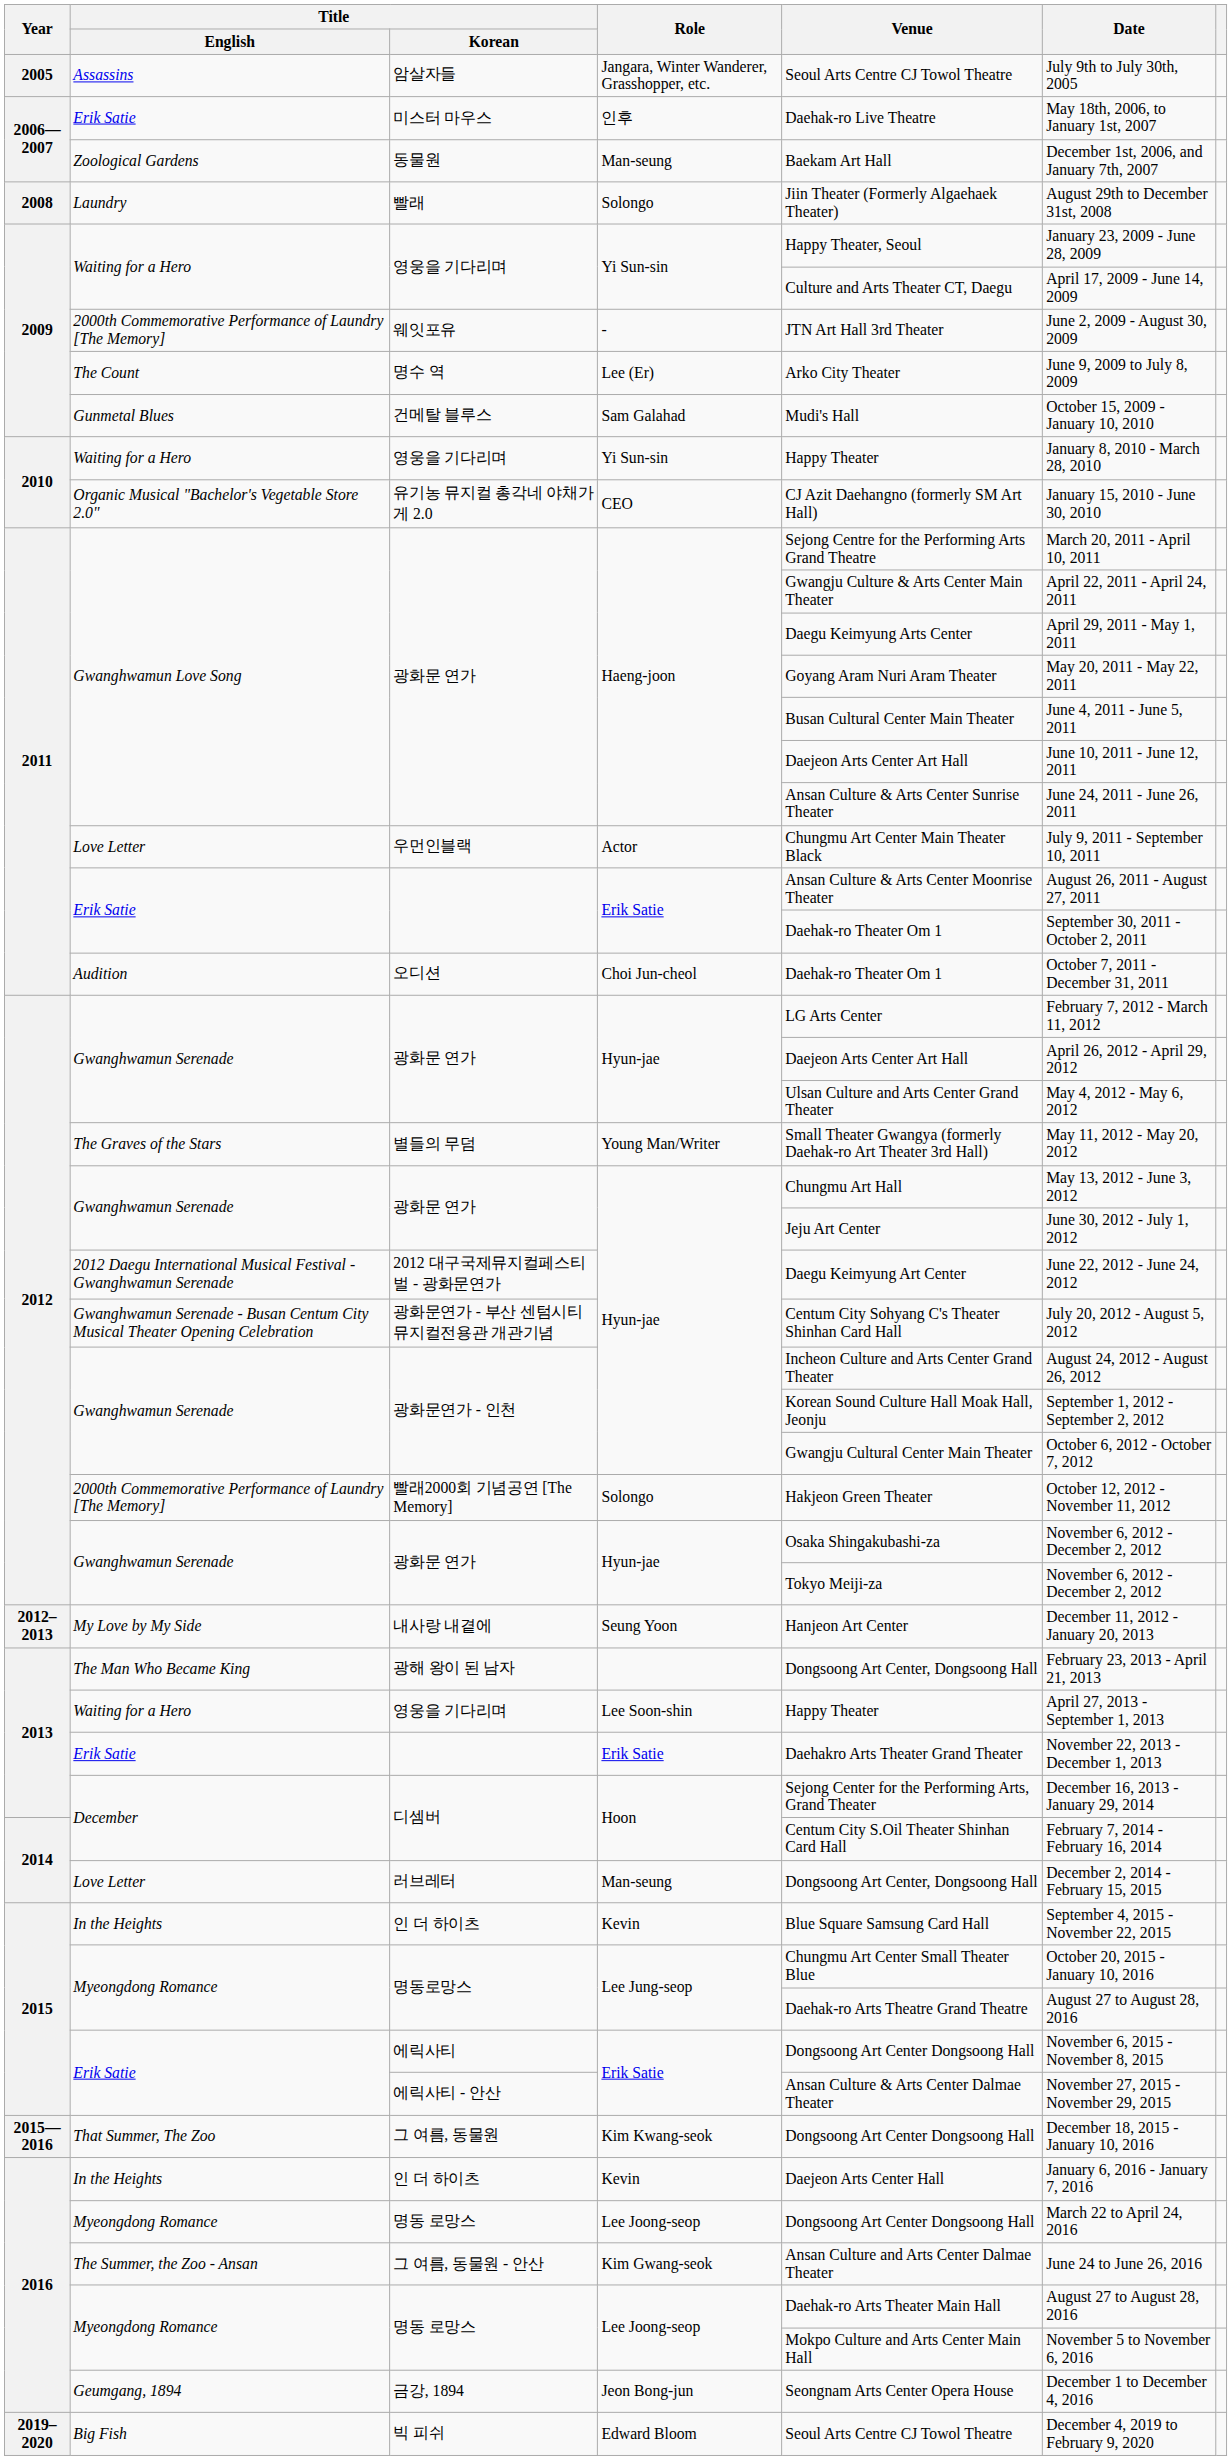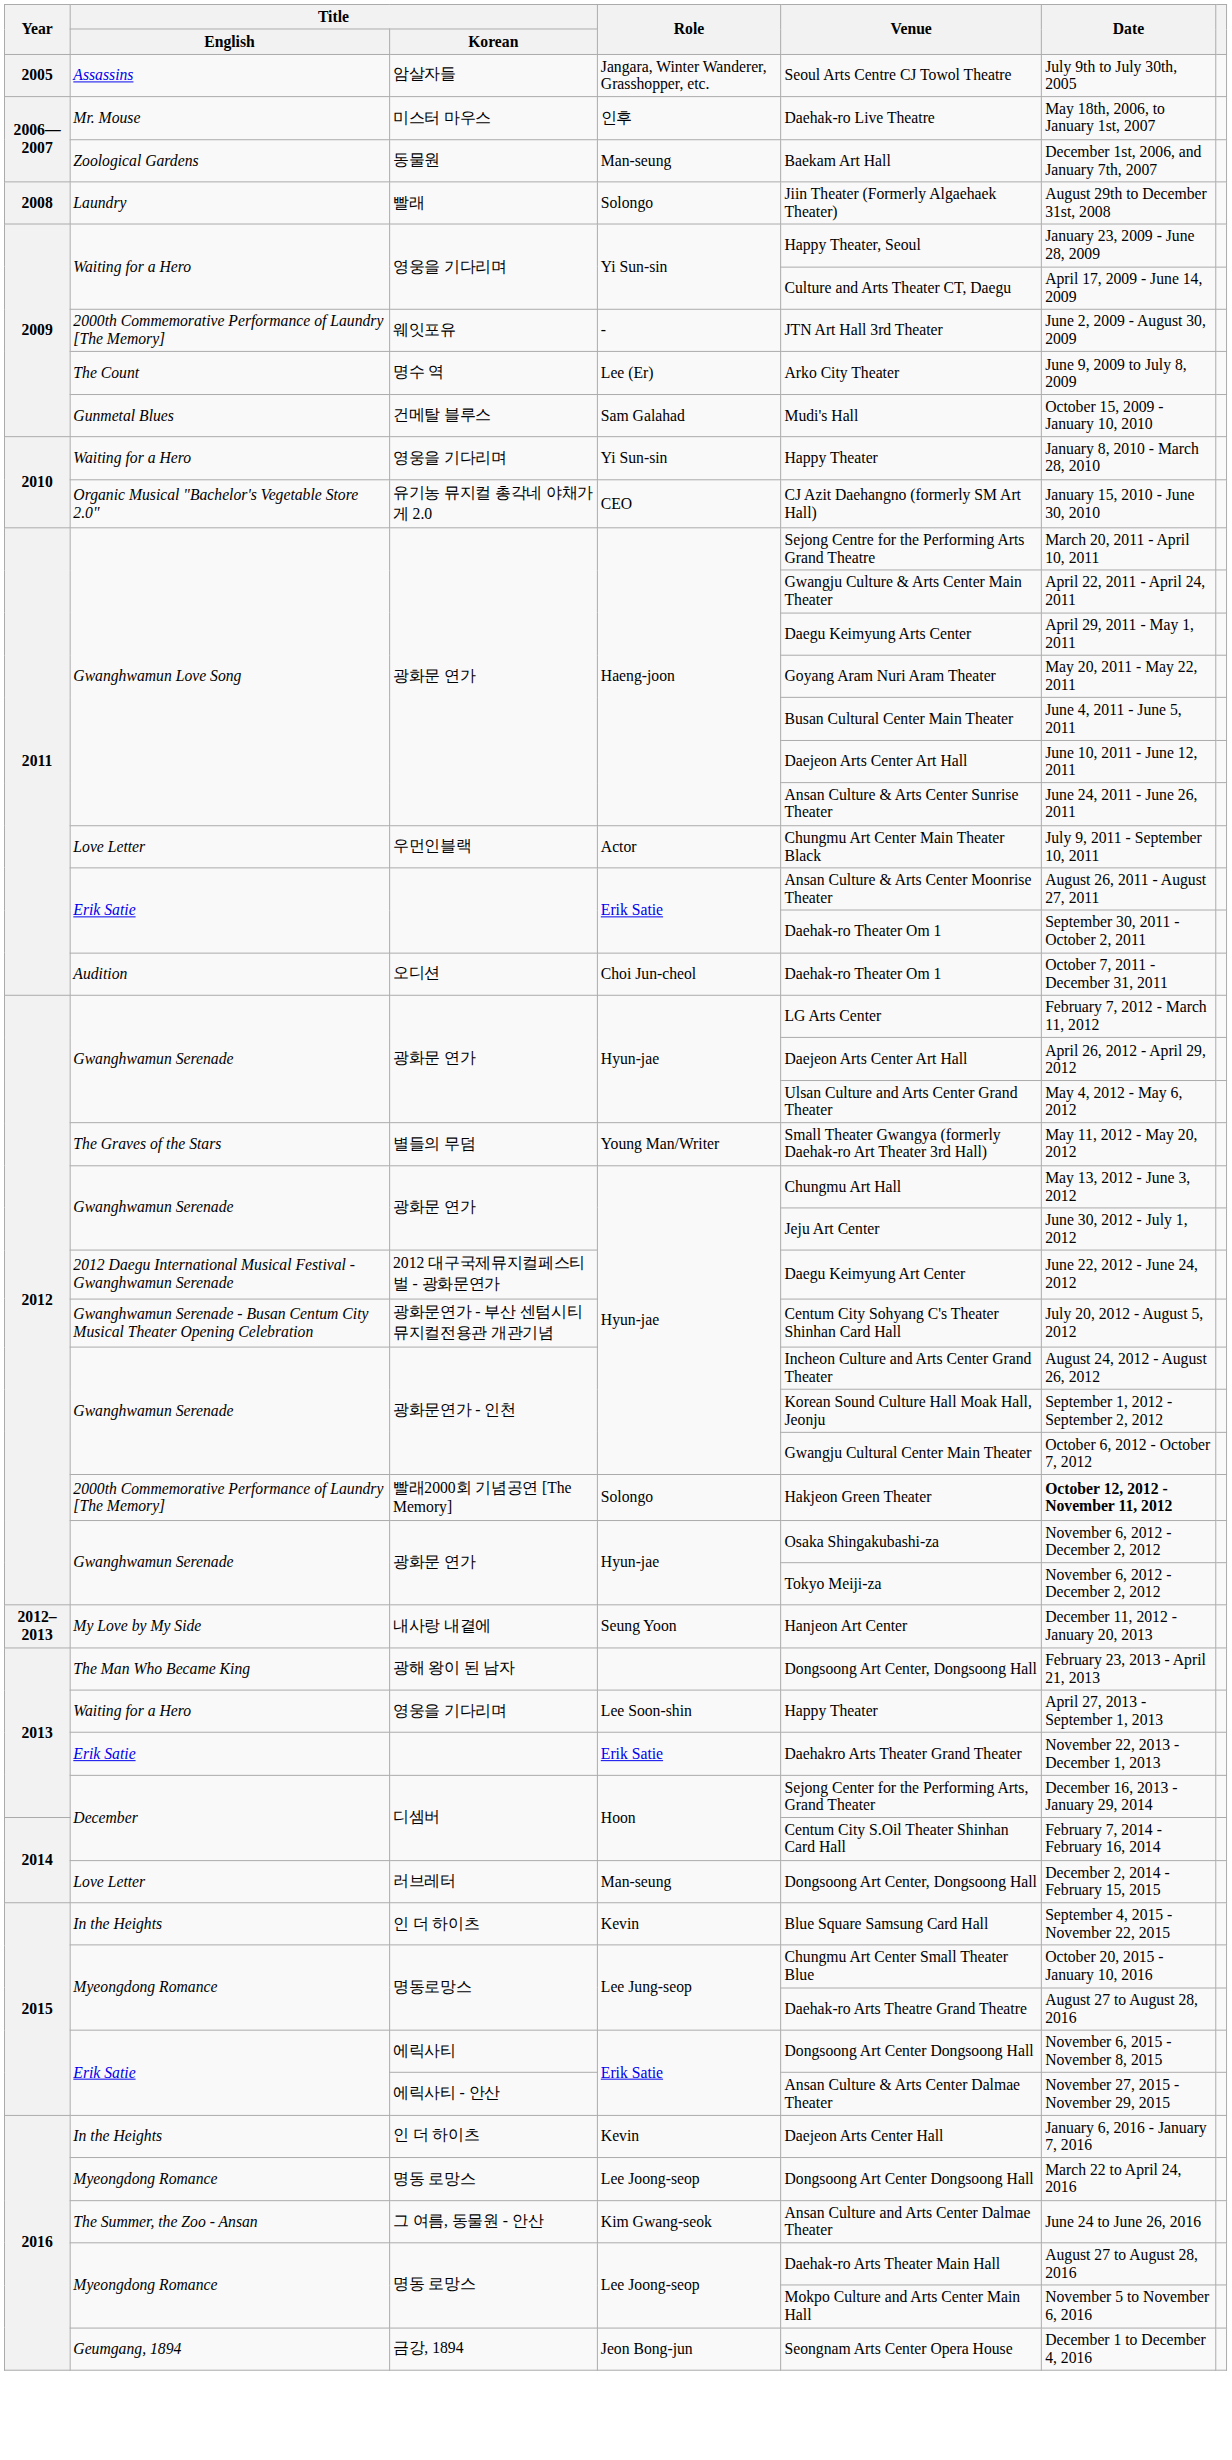미스터 마우스 | Title / English: Erik Satie -> Mr. Mouse
빨래2000회 기념공연 [The Memory] | Date: normal -> bold
- row: 2015—2016 | That Summer, The Zoo | 그 여름, 동물원 | Kim Kwang-seok | Dongsoong Art Center Dongsoong Hall | December 18, 2015 - January 10, 2016
- row: 2019–2020 | Big Fish | 빅 피쉬 | Edward Bloom | Seoul Arts Centre CJ Towol Theatre | December 4, 2019 to February 9, 2020
